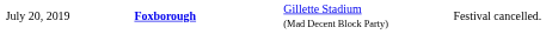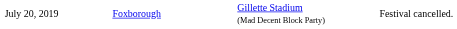July 20, 2019 | column 2: bold -> normal
